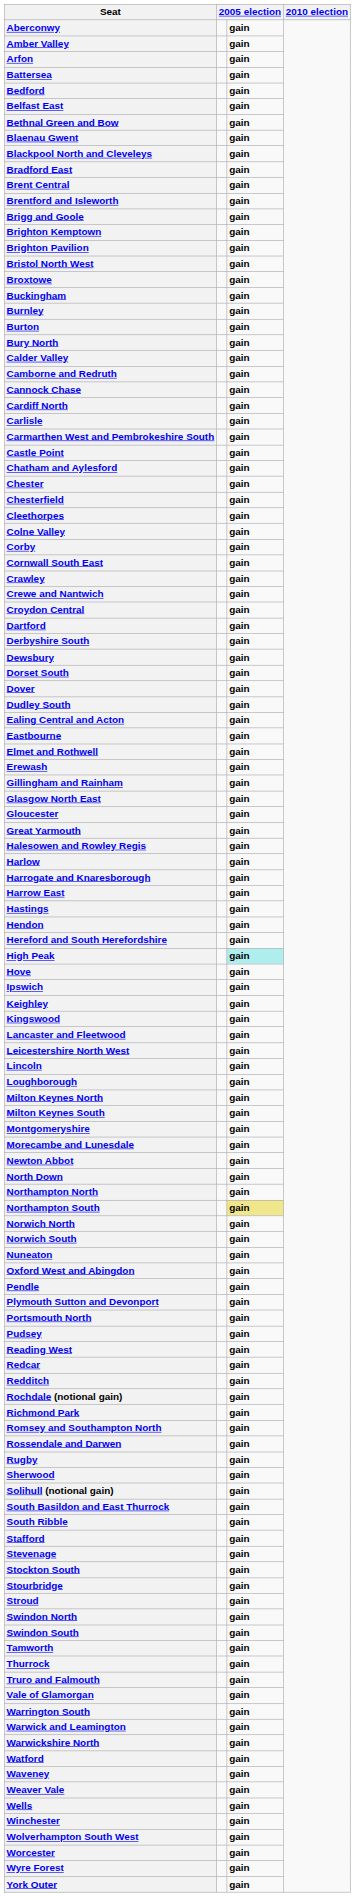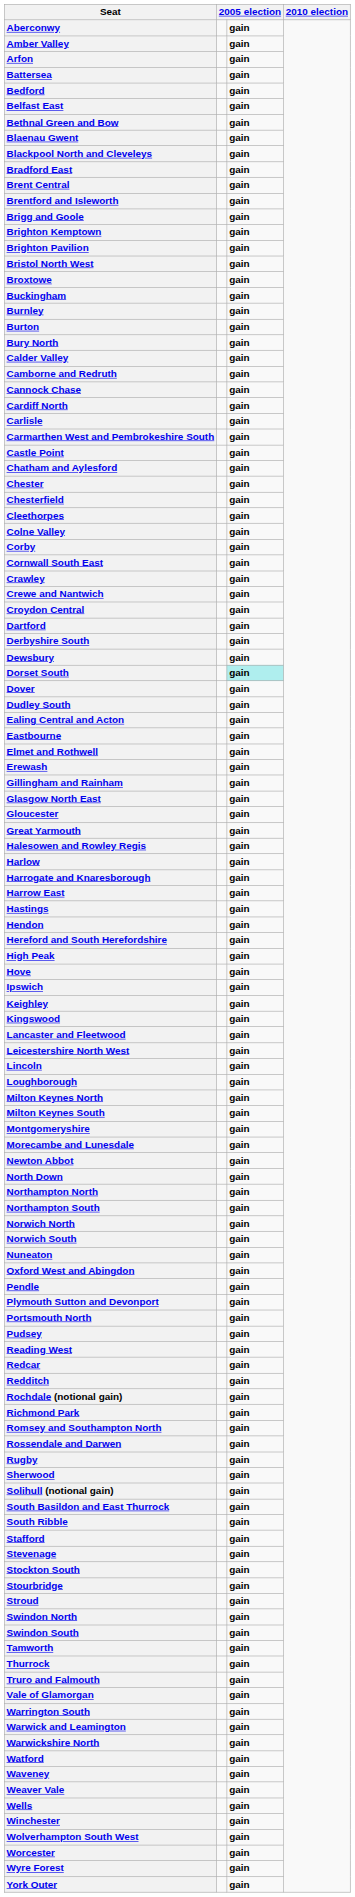Dorset South | column 3: no background -> paleturquoise background
High Peak | column 3: paleturquoise background -> no background
Northampton South | column 3: khaki background -> no background
